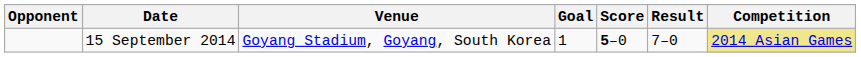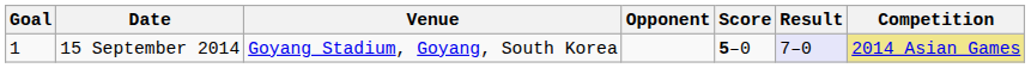columns swapped: Goal <-> Opponent
15 September 2014 | Result: no background -> lavender background
